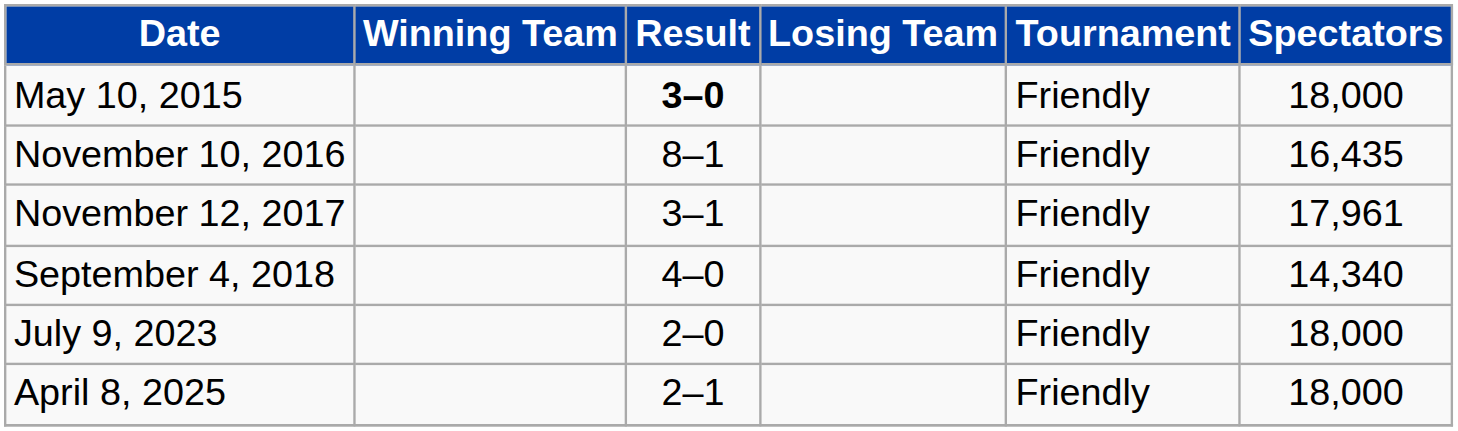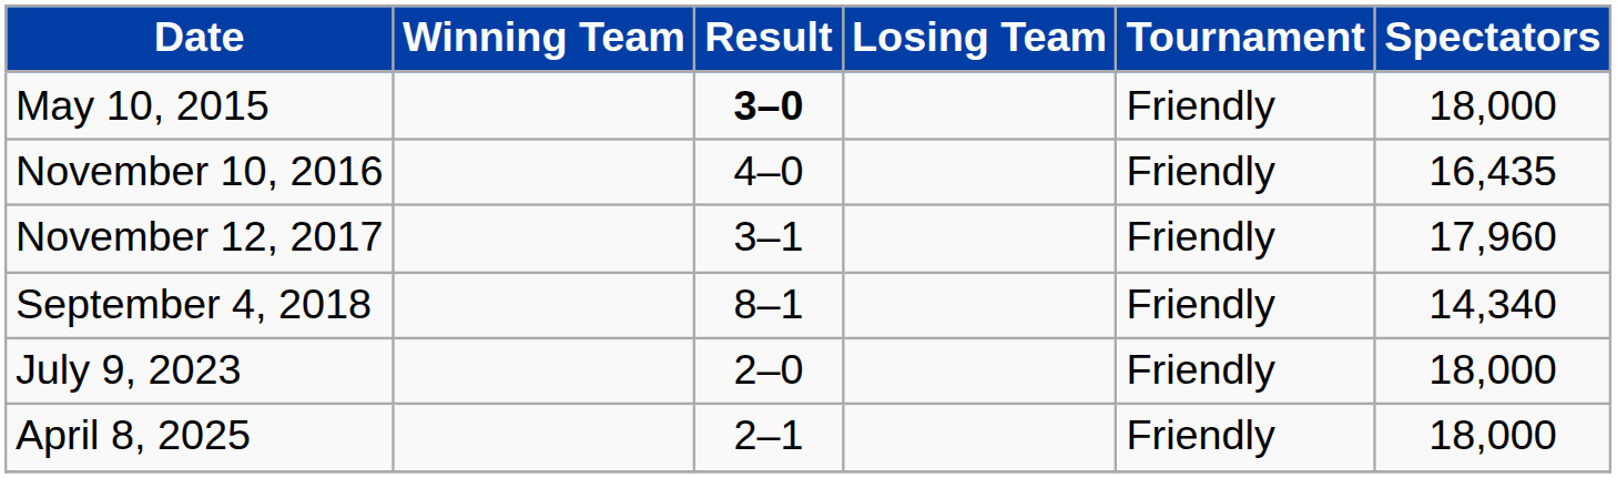November 10, 2016 | Result: 8–1 -> 4–0
November 12, 2017 | Spectators: 17,961 -> 17,960
September 4, 2018 | Result: 4–0 -> 8–1
